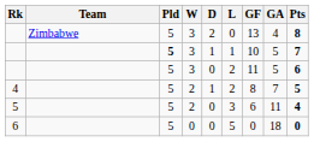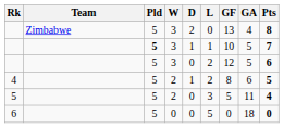row 4 | GF: 11 -> 12
row 5 | GA: 7 -> 6
row 6 | GF: 6 -> 5
